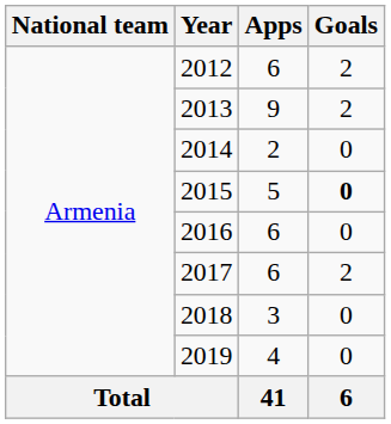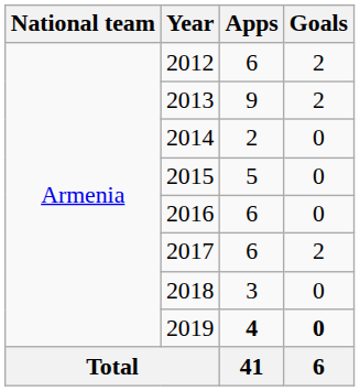2015 | Goals: bold -> normal
2019 | Apps: normal -> bold
2019 | Goals: normal -> bold
